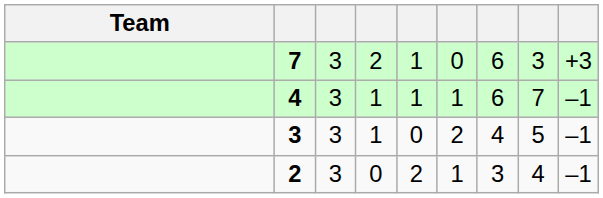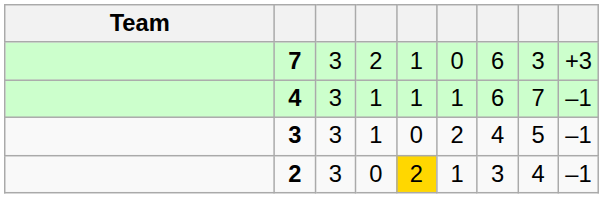row 5 | column 5: no background -> gold background
